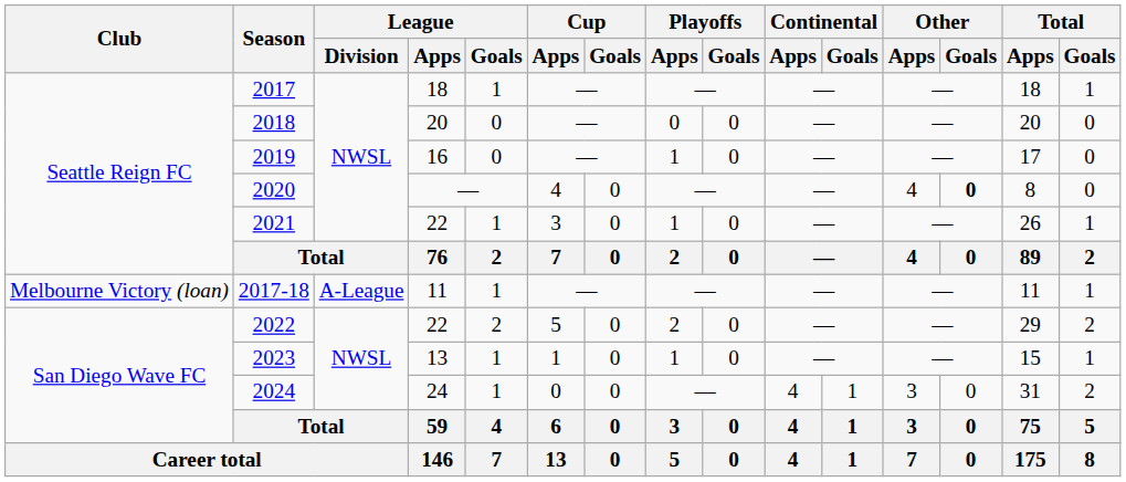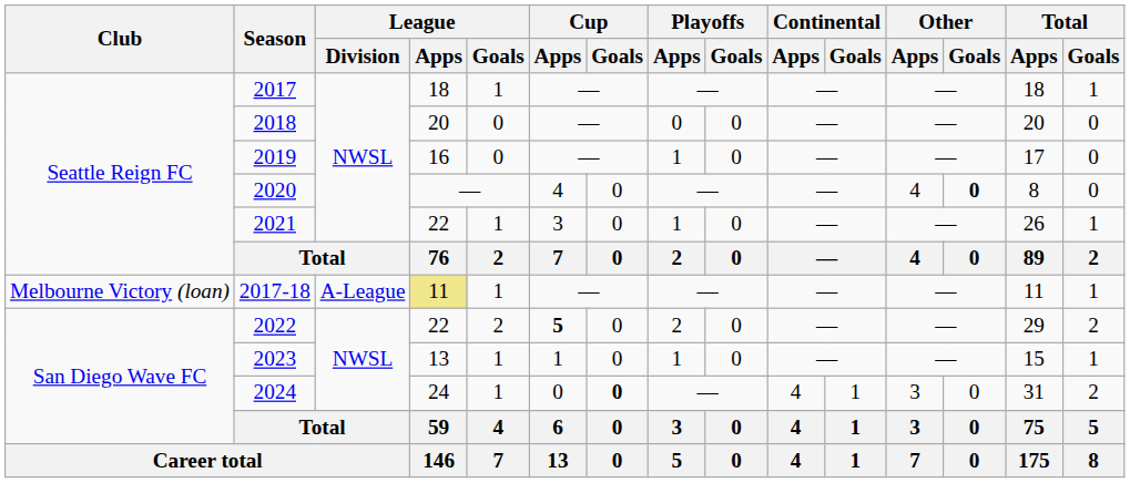2017-18 | League / Apps: no background -> khaki background
2022 | Cup / Apps: normal -> bold
2024 | Cup / Goals: normal -> bold
